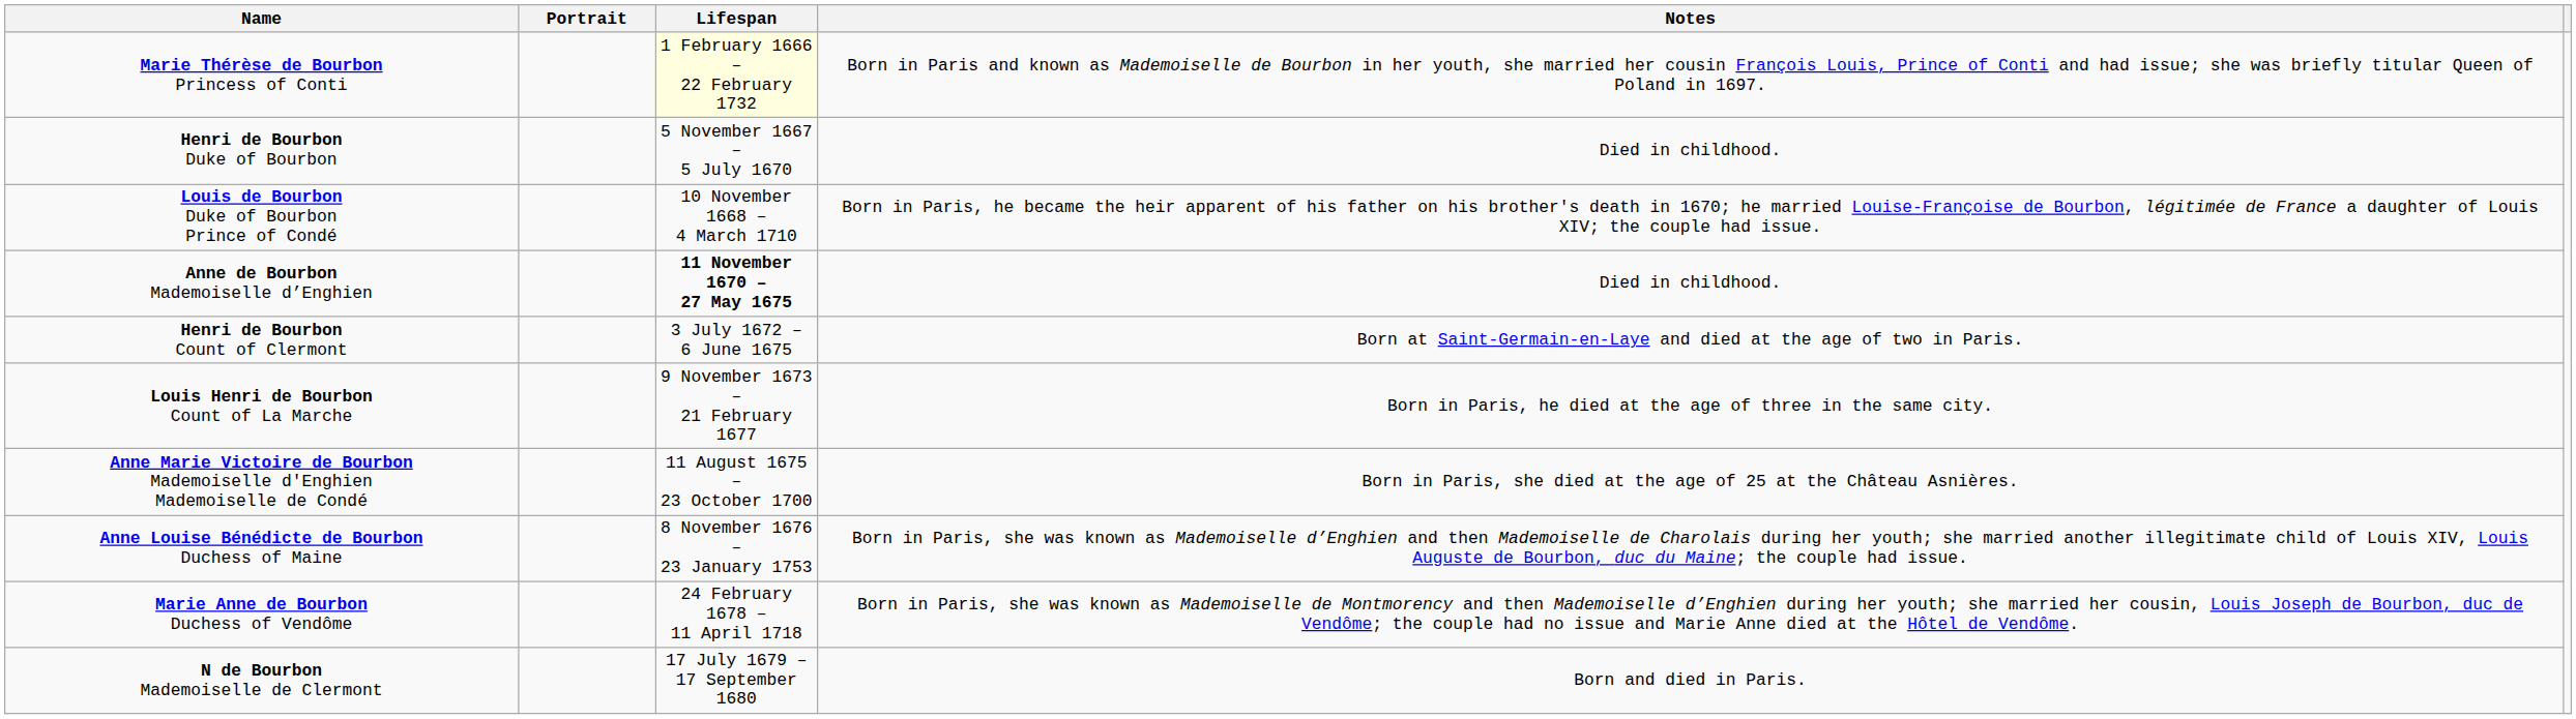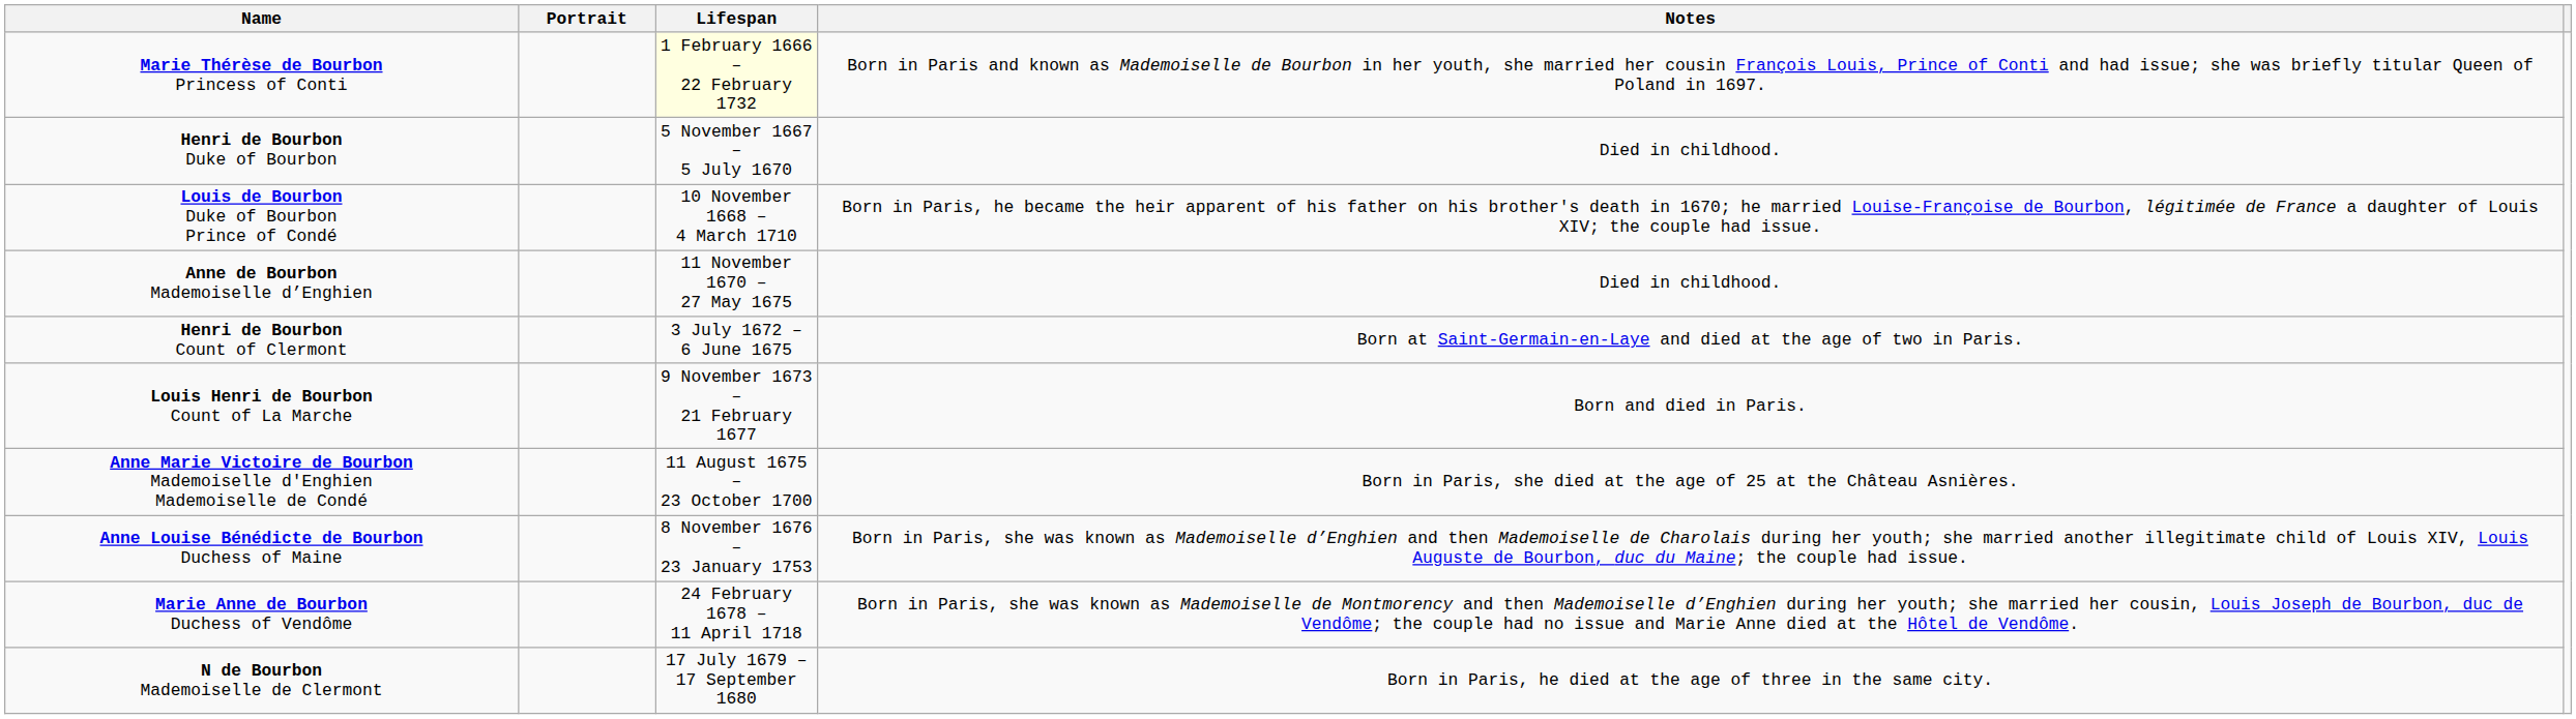Anne de Bourbon Mademoiselle d’Enghien | Lifespan: bold -> normal
Louis Henri de Bourbon Count of La Marche | Notes: Born in Paris, he died at the age of three in the same city. -> Born and died in Paris.
N de Bourbon Mademoiselle de Clermont | Notes: Born and died in Paris. -> Born in Paris, he died at the age of three in the same city.
